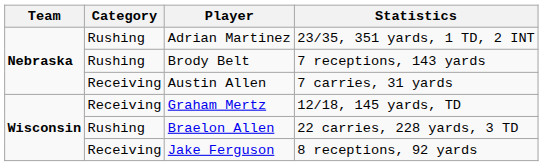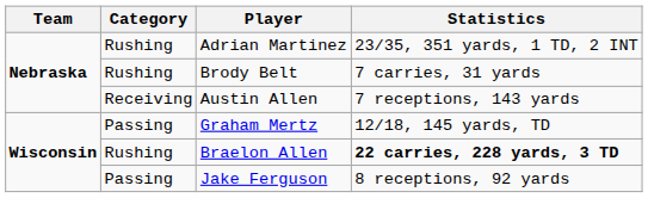Brody Belt | Statistics: 7 receptions, 143 yards -> 7 carries, 31 yards
Austin Allen | Statistics: 7 carries, 31 yards -> 7 receptions, 143 yards
Graham Mertz | Category: Receiving -> Passing
Braelon Allen | Statistics: normal -> bold
Jake Ferguson | Category: Receiving -> Passing
